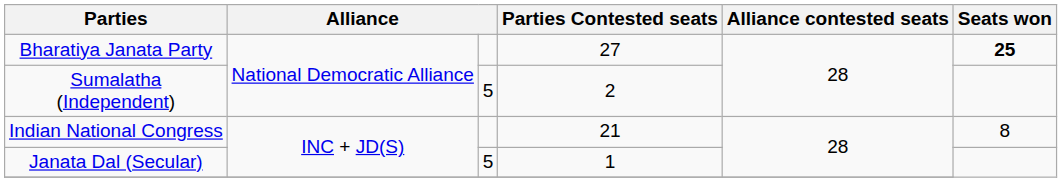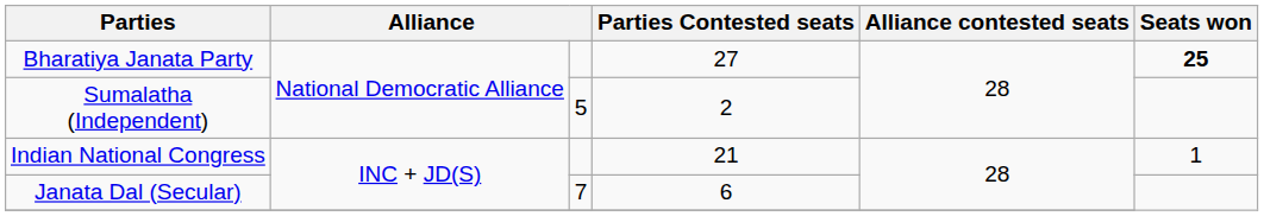Indian National Congress | Seats won: 8 -> 1
Janata Dal (Secular) | column 3: 5 -> 7
Janata Dal (Secular) | Parties Contested seats: 1 -> 6
